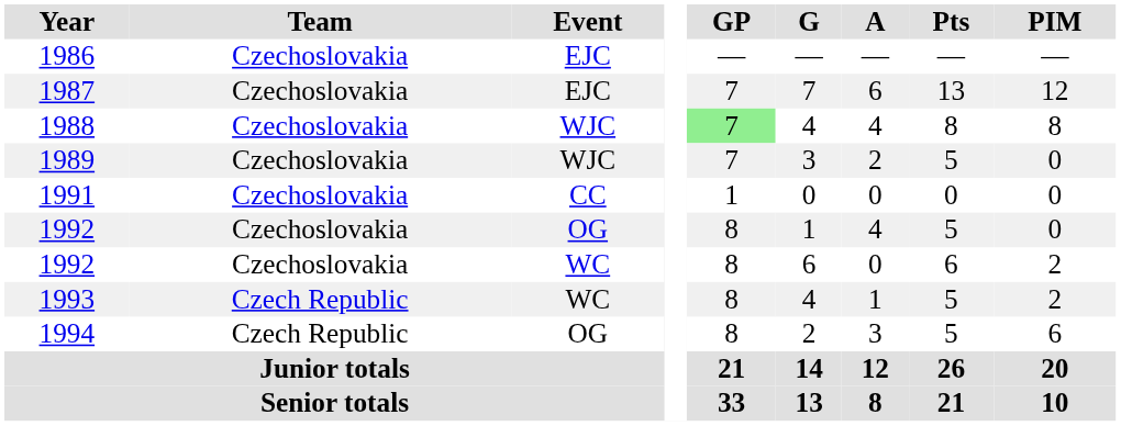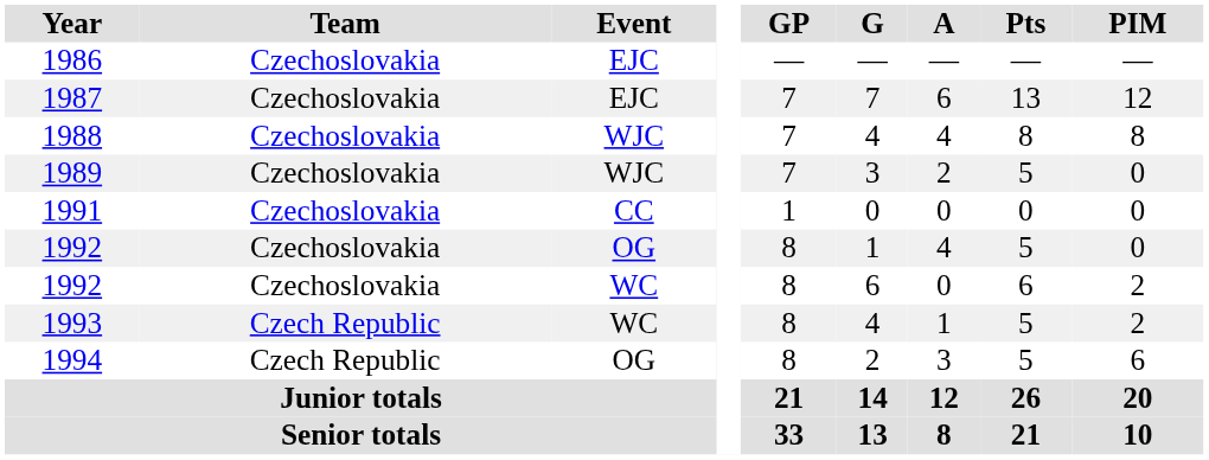1988 | GP: lightgreen background -> no background
